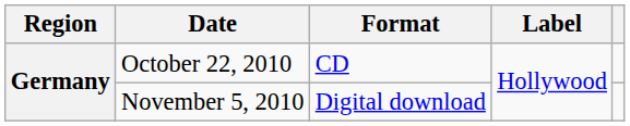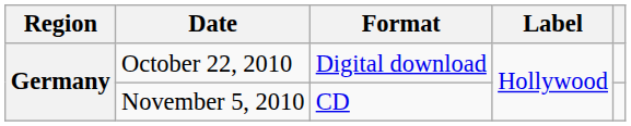October 22, 2010 | Format: CD -> Digital download
November 5, 2010 | Format: Digital download -> CD
